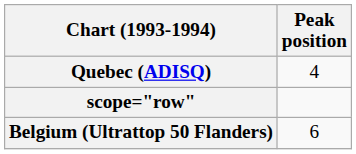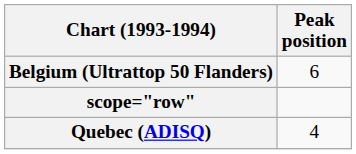rows swapped: Belgium (Ultrattop 50 Flanders) <-> Quebec (ADISQ)
